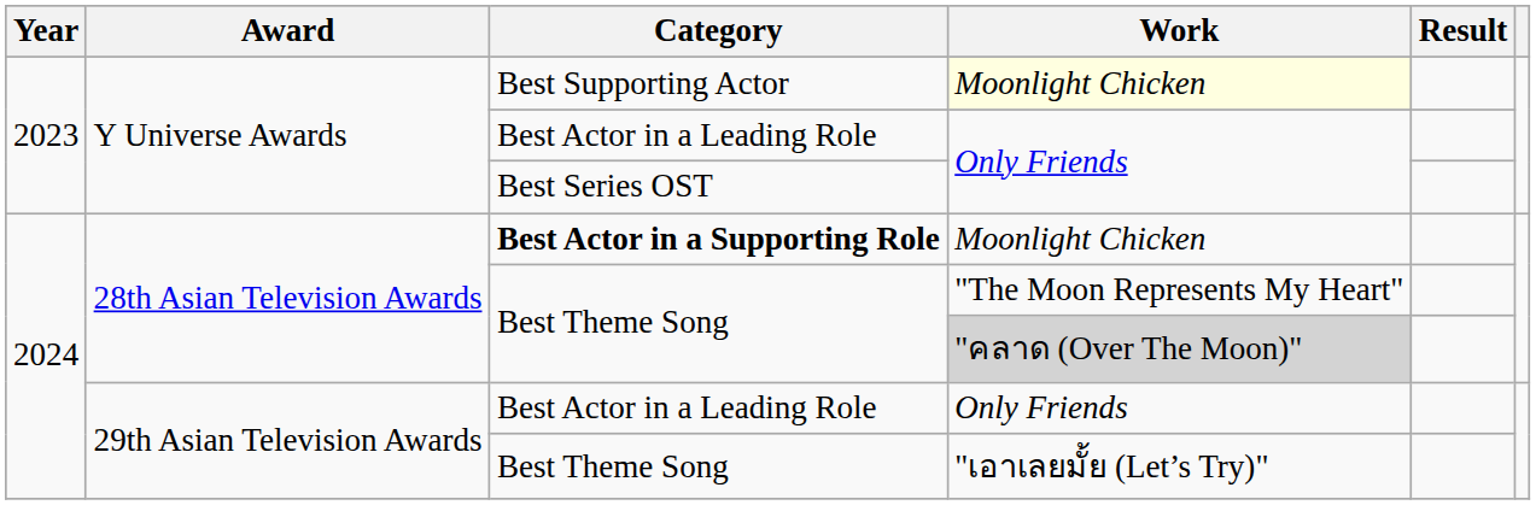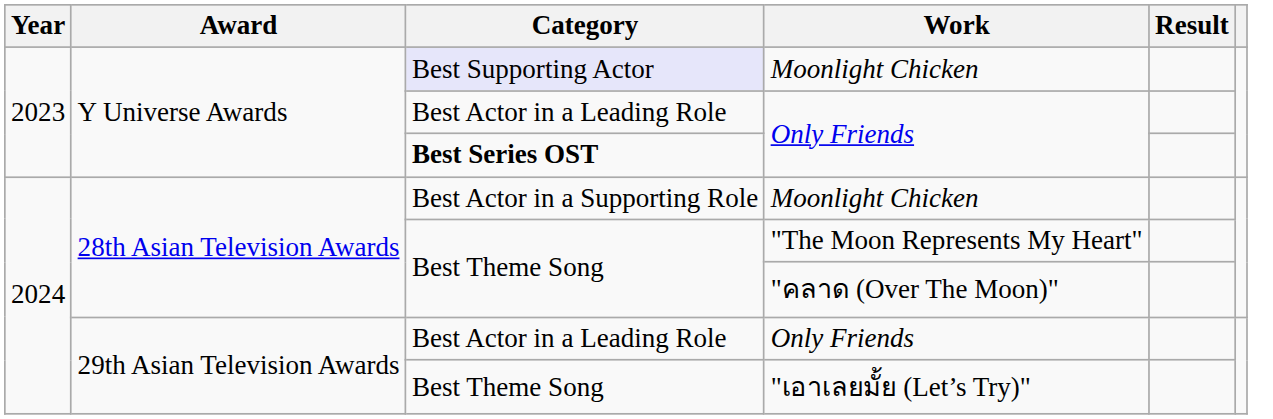Best Supporting Actor | Category: no background -> lavender background
Best Supporting Actor | Work: lightyellow background -> no background
Best Series OST | Category: normal -> bold
Best Actor in a Supporting Role | Category: bold -> normal
Best Theme Song / "คลาด (Over The Moon)" | Work: lightgrey background -> no background
